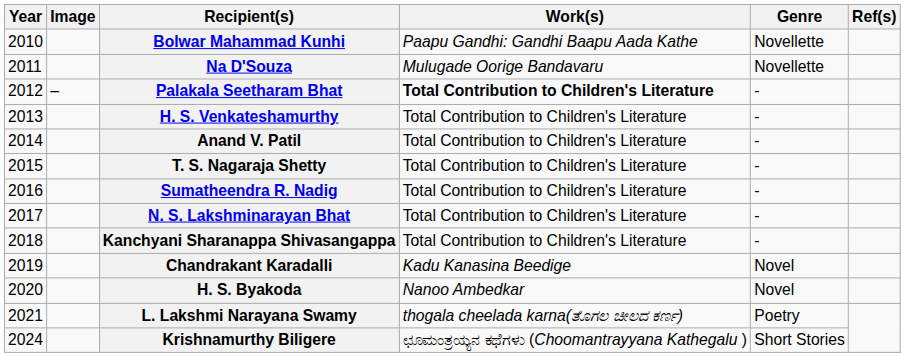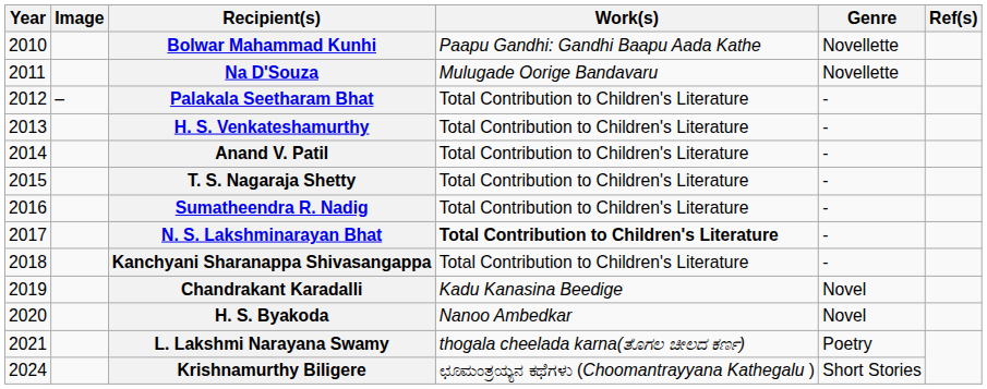Palakala Seetharam Bhat | Work(s): bold -> normal
N. S. Lakshminarayan Bhat | Work(s): normal -> bold
